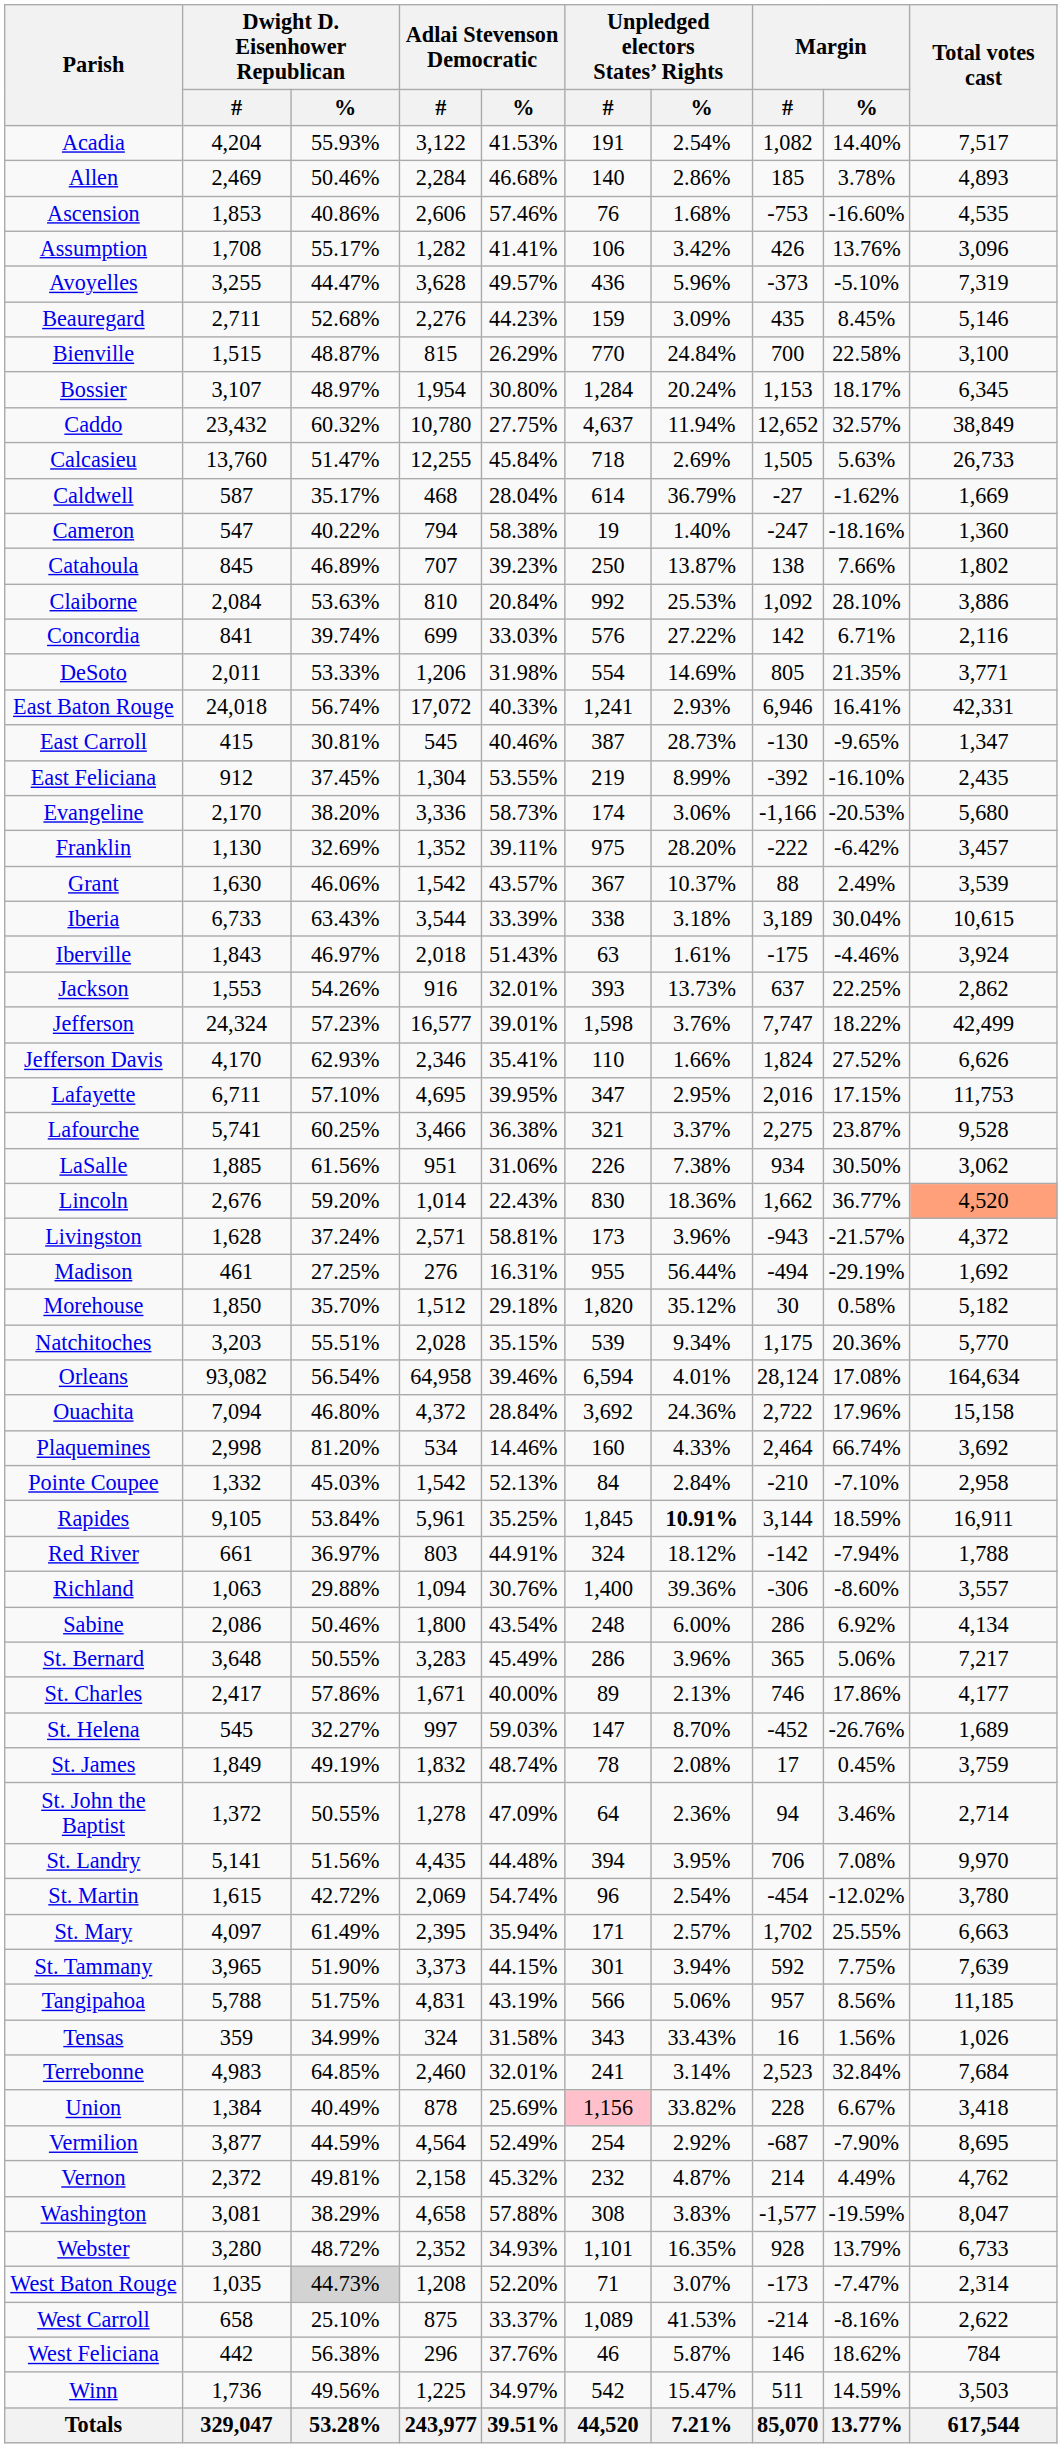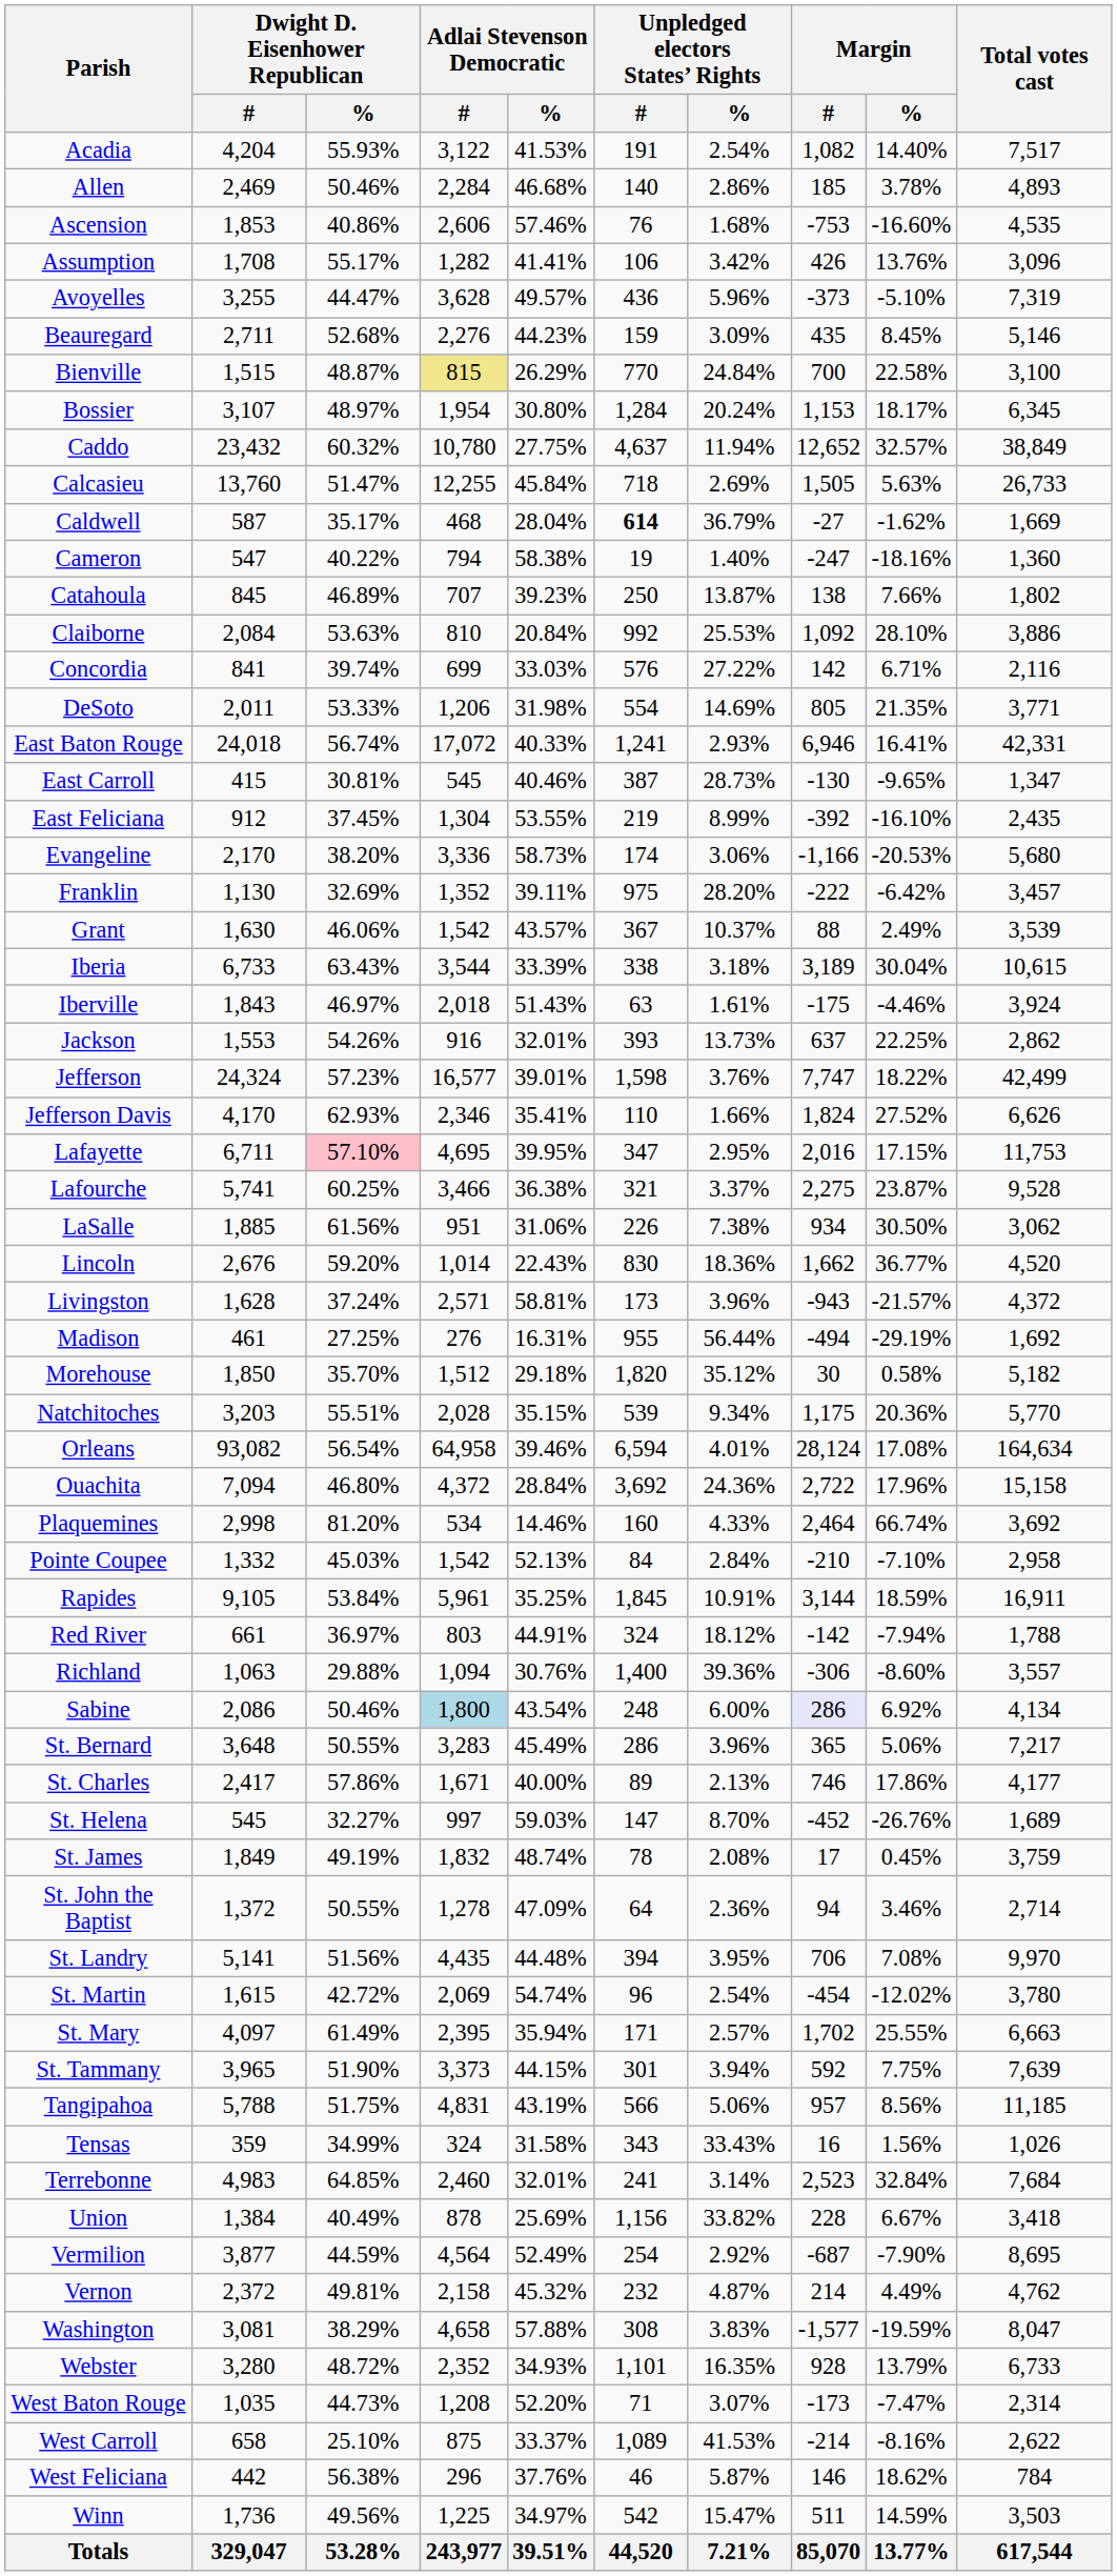Bienville | Adlai Stevenson Democratic / #: no background -> khaki background
Caldwell | Unpledged electors States’ Rights / #: normal -> bold
Lafayette | Dwight D. Eisenhower Republican / %: no background -> pink background
Lincoln | Total votes cast: lightsalmon background -> no background
Rapides | Unpledged electors States’ Rights / %: bold -> normal
Sabine | Adlai Stevenson Democratic / #: no background -> lightblue background
Sabine | Margin / #: no background -> lavender background
Union | Unpledged electors States’ Rights / #: pink background -> no background
West Baton Rouge | Dwight D. Eisenhower Republican / %: lightgrey background -> no background
